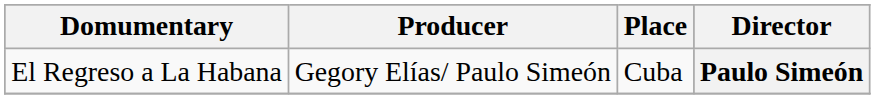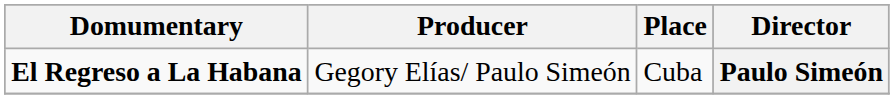Paulo Simeón | Domumentary: normal -> bold
